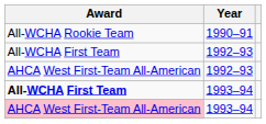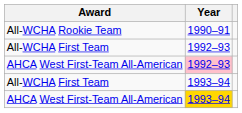row 4 | Year: no background -> pink background
row 5 | Award: bold -> normal
row 6 | Award: pink background -> no background
row 6 | Year: no background -> gold background
